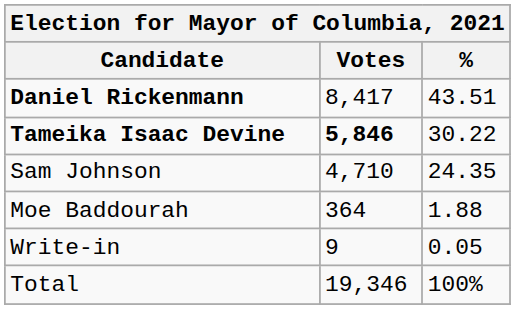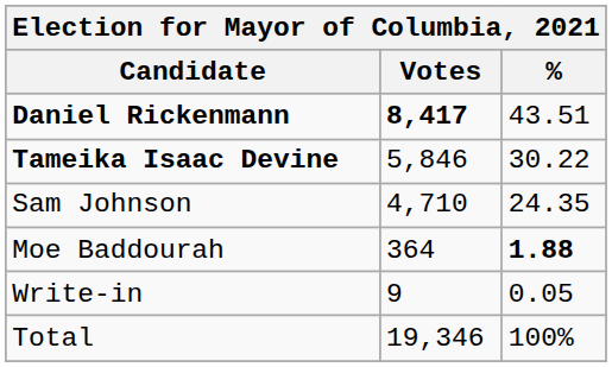Daniel Rickenmann | Votes: normal -> bold
Tameika Isaac Devine | Votes: bold -> normal
Moe Baddourah | %: normal -> bold
